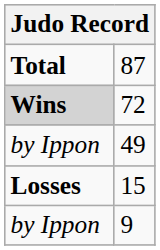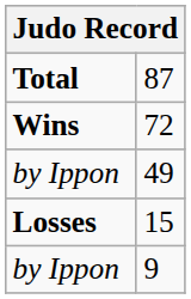72 | column 1: lightgrey background -> no background
